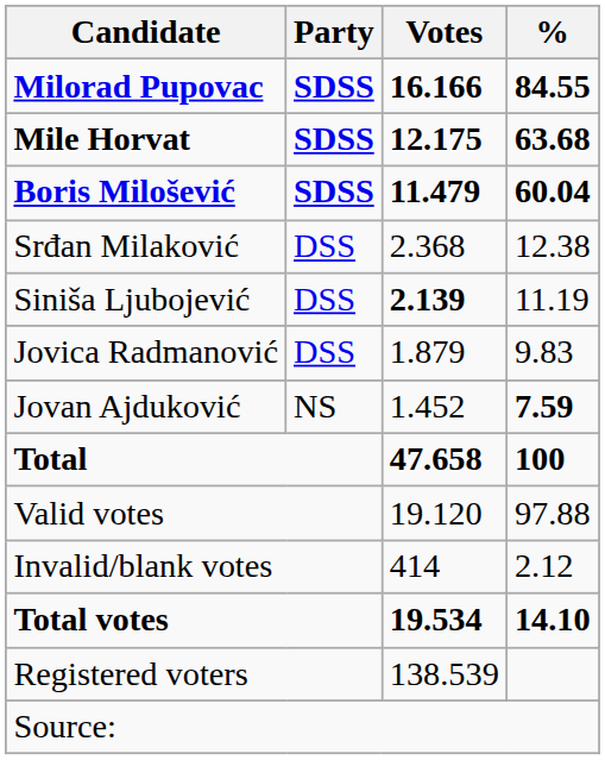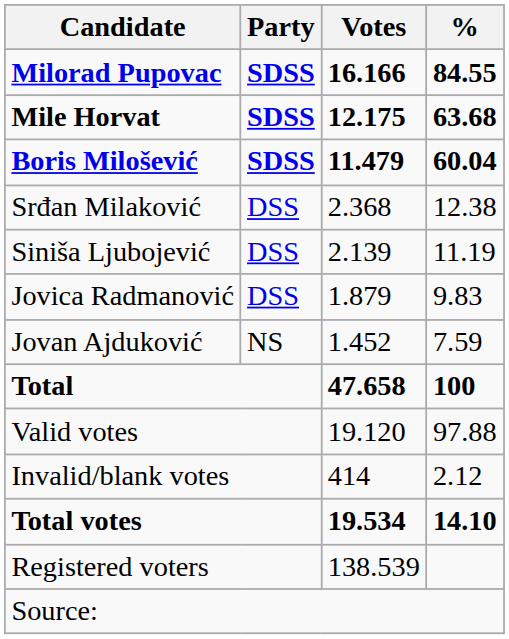Siniša Ljubojević | Votes: bold -> normal
Jovan Ajduković | %: bold -> normal
